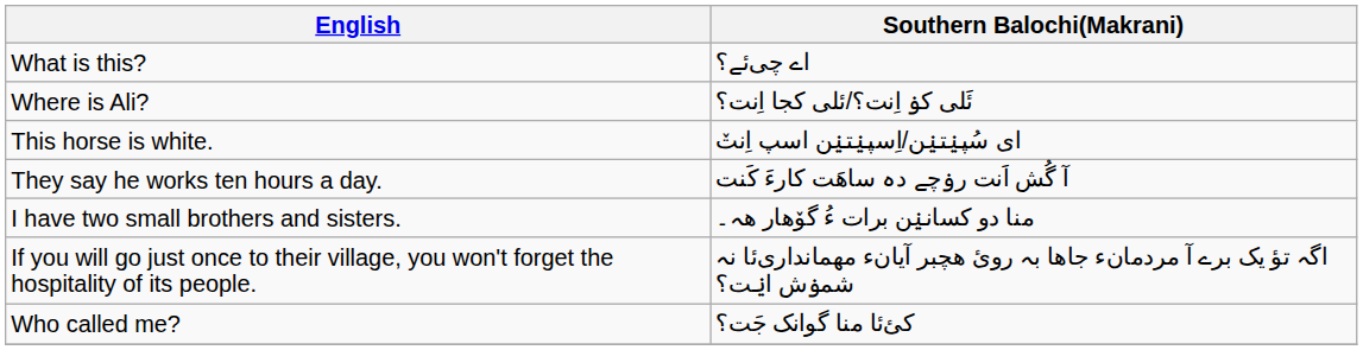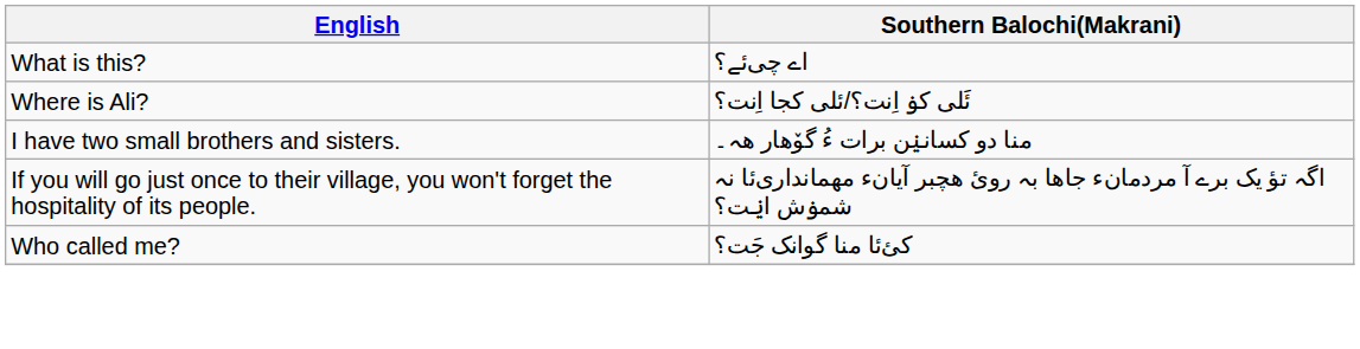- row: This horse is white. | ای سُپݔتݔن/اِسپݔتݔن اسپ اِنتٚ
- row: They say he works ten hours a day. | آ گُش اَنت رۏچے دہ ساھَت کارءَ کَنت
